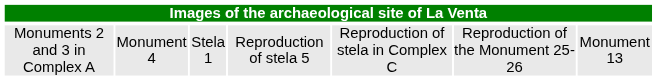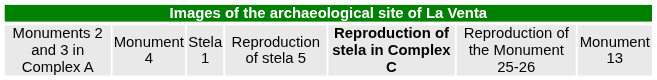Monuments 2 and 3 in Complex A | column 5: normal -> bold
